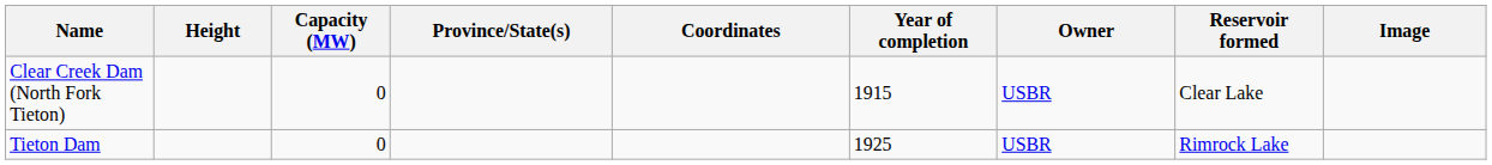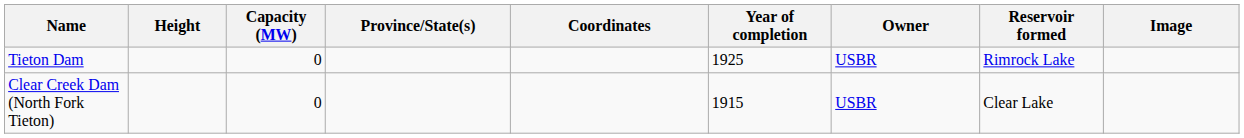rows swapped: Clear Creek Dam (North Fork Tieton) <-> Tieton Dam
